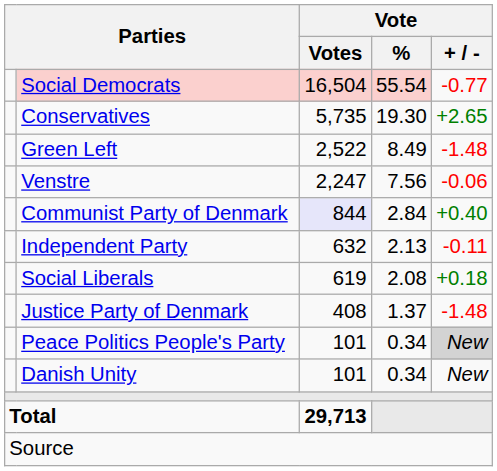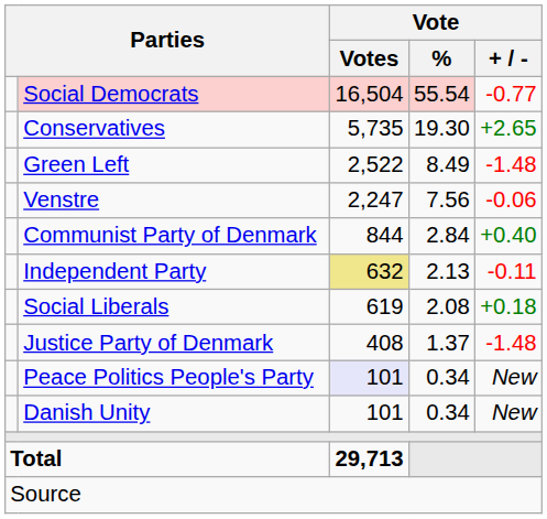Communist Party of Denmark | Vote / Votes: lavender background -> no background
Independent Party | Vote / Votes: no background -> khaki background
Peace Politics People's Party | Vote / Votes: no background -> lavender background
Peace Politics People's Party | Vote / + / -: lightgrey background -> no background
